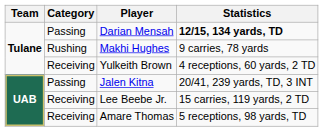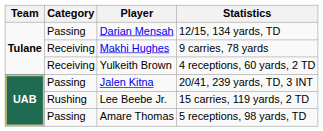Darian Mensah | Statistics: bold -> normal
Makhi Hughes | Category: Rushing -> Receiving
Lee Beebe Jr. | Category: Receiving -> Rushing
Amare Thomas | Category: Receiving -> Passing
